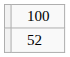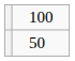row 2 | column 2: 52 -> 50
